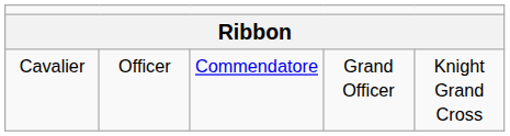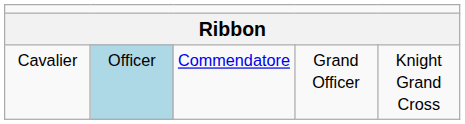Cavalier | column 2: no background -> lightblue background
